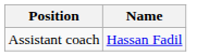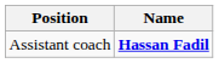Assistant coach | Name: normal -> bold
